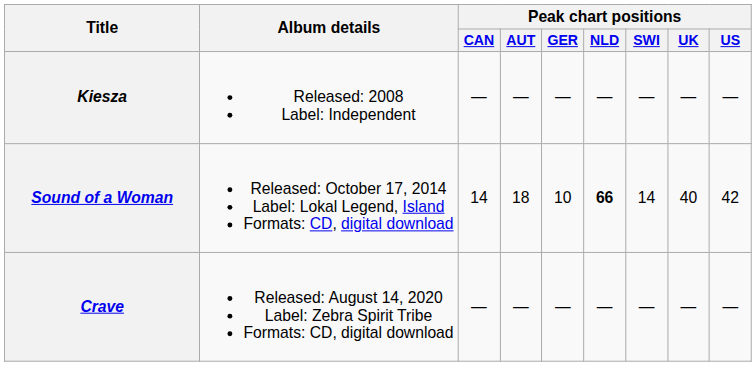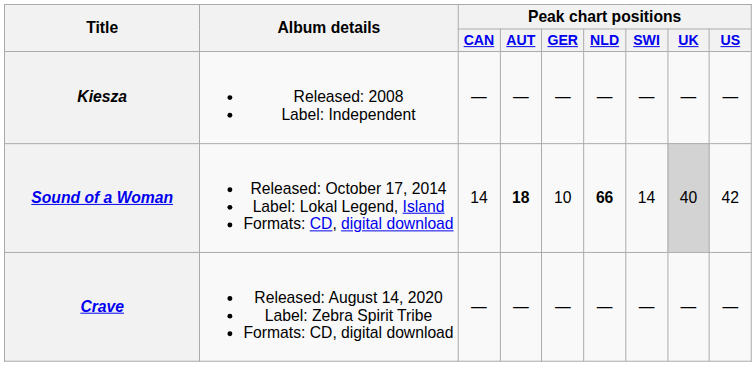Sound of a Woman | Peak chart positions / AUT: normal -> bold
Sound of a Woman | Peak chart positions / UK: no background -> lightgrey background
